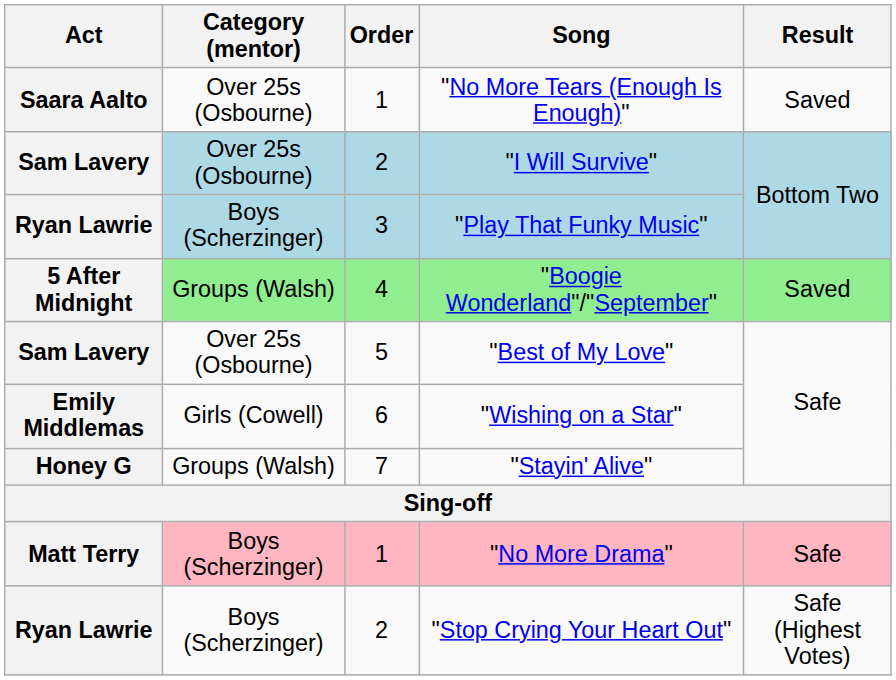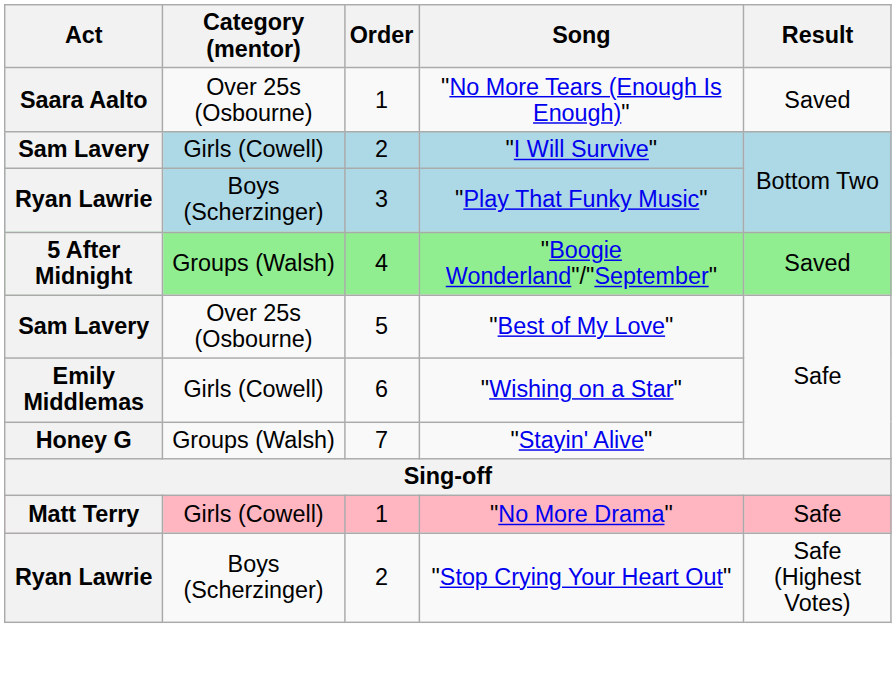"I Will Survive" | Category (mentor): Over 25s (Osbourne) -> Girls (Cowell)
"No More Drama" | Category (mentor): Boys (Scherzinger) -> Girls (Cowell)
